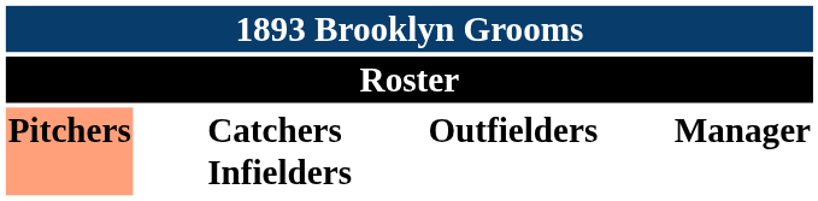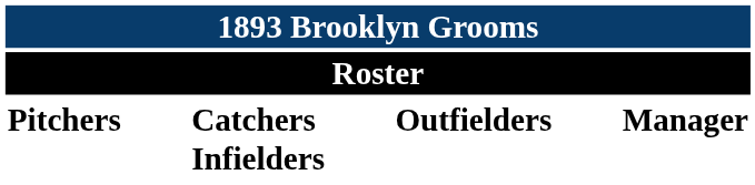Pitchers | column 1: lightsalmon background -> no background
